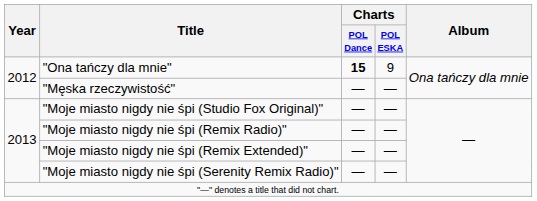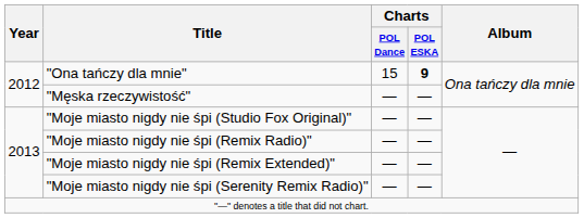"Ona tańczy dla mnie" | Charts / POL Dance: bold -> normal
"Ona tańczy dla mnie" | Charts / POL ESKA: normal -> bold
